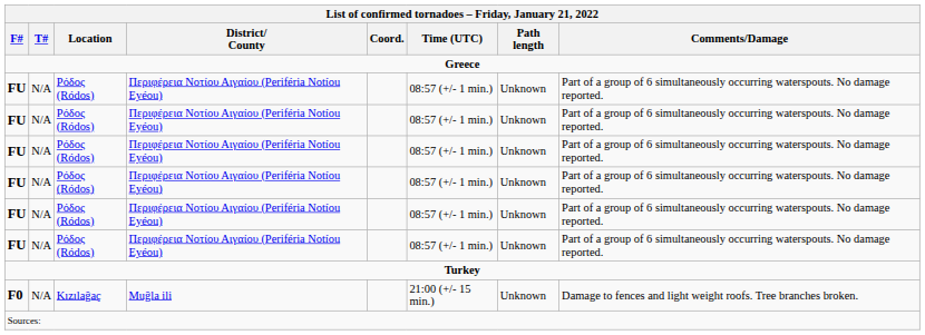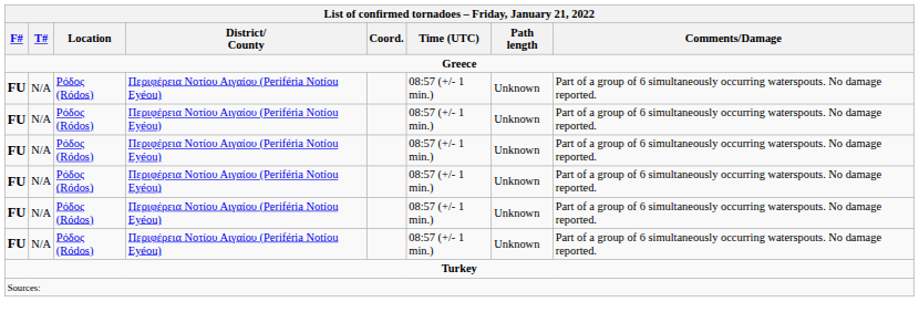- row: F0 | N/A | Kızılağaç | Muğla ili | 21:00 (+/- 15 min.) | Unknown | Damage to fences and light weight roofs. Tree branches broken.
